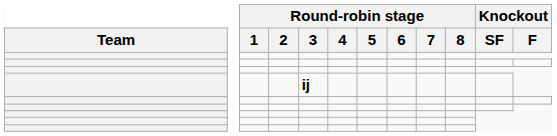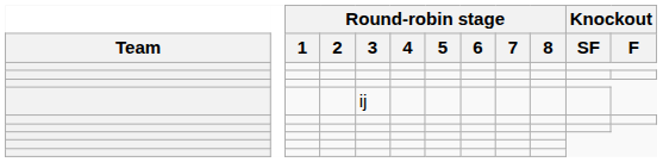row 6 | Round-robin stage / 3: bold -> normal
